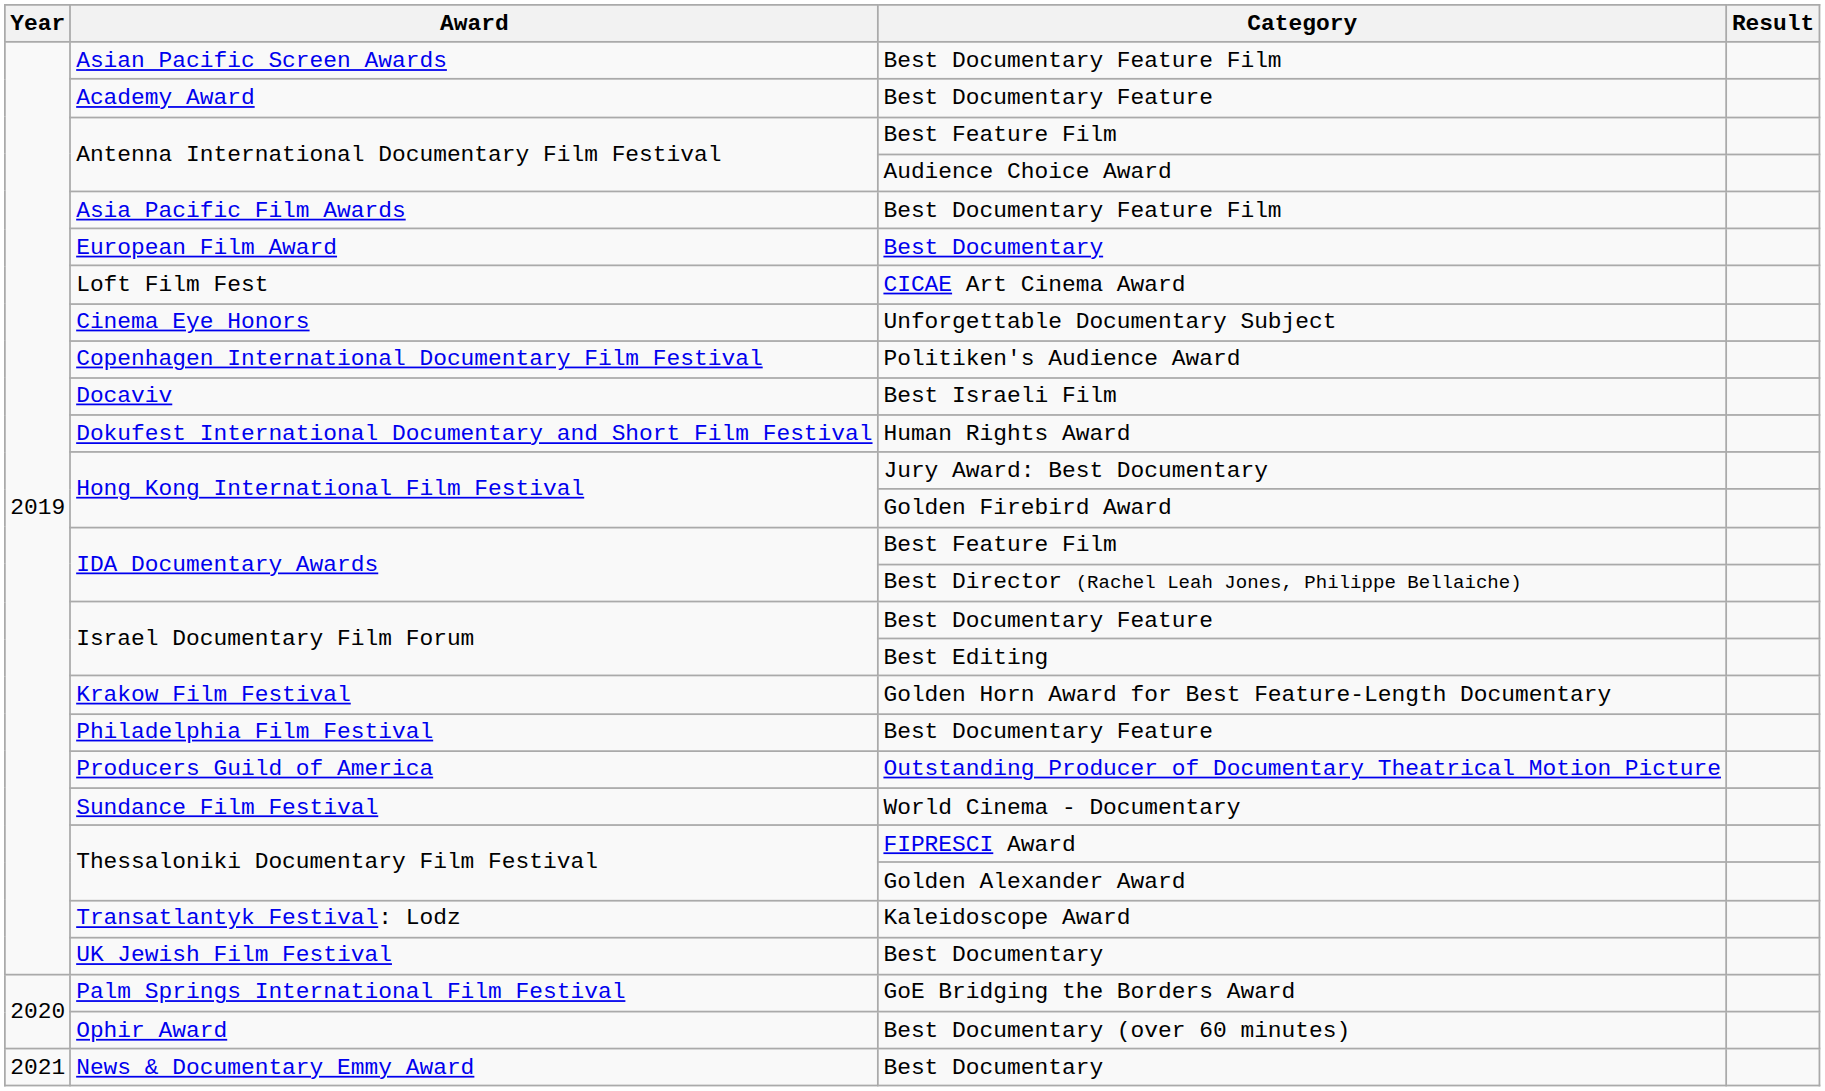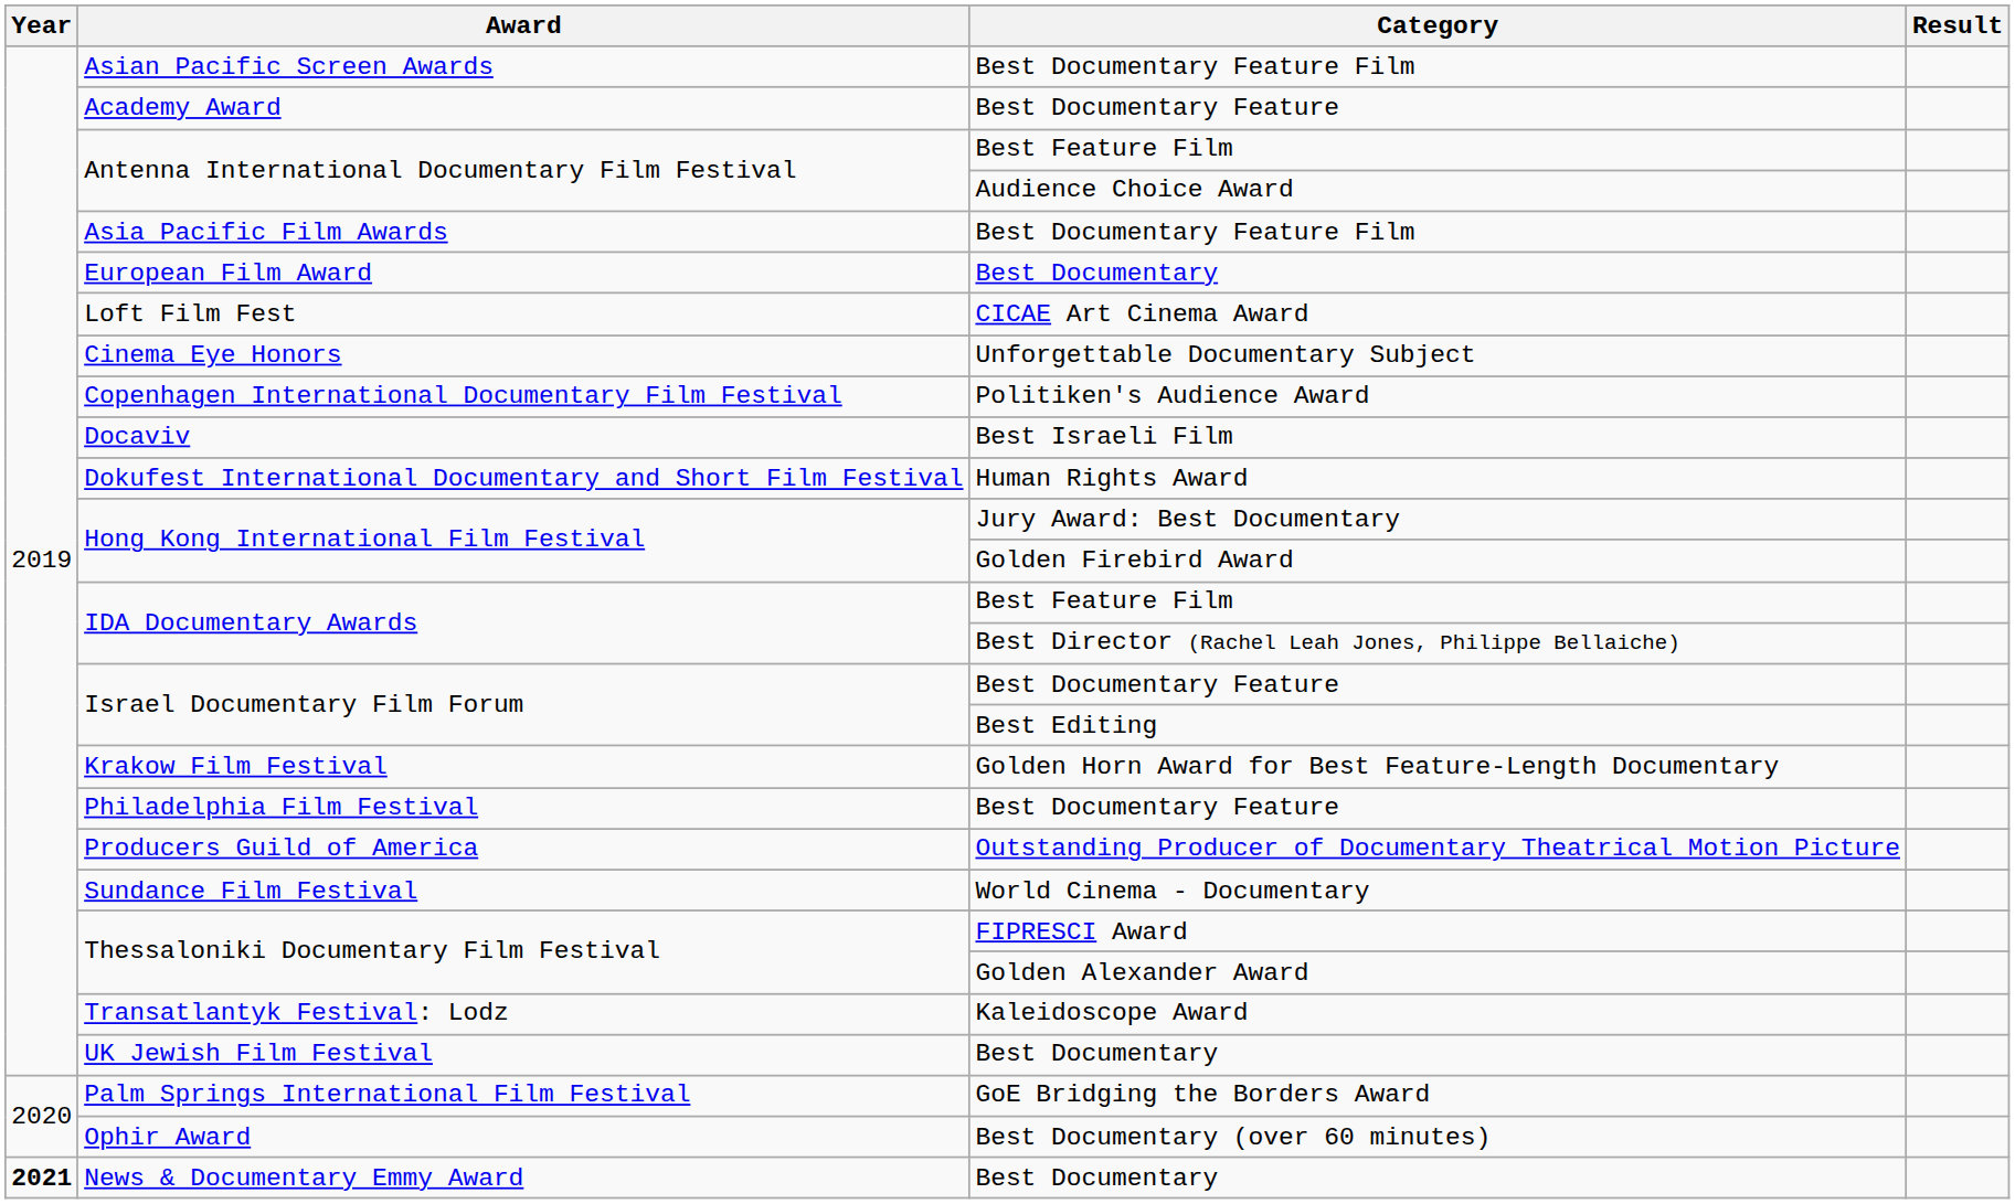News & Documentary Emmy Award | Year: normal -> bold
